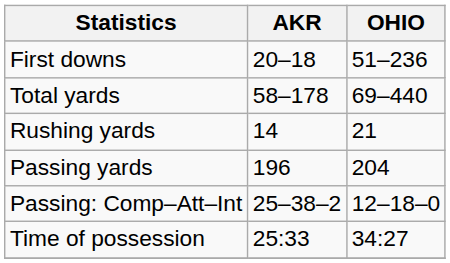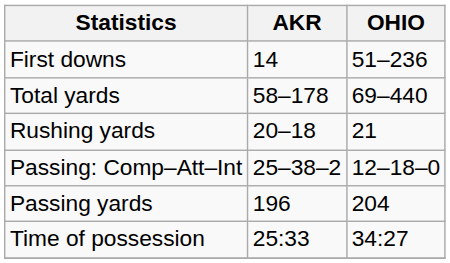First downs | AKR: 20–18 -> 14
Rushing yards | AKR: 14 -> 20–18
rows swapped: Passing yards <-> Passing: Comp–Att–Int
